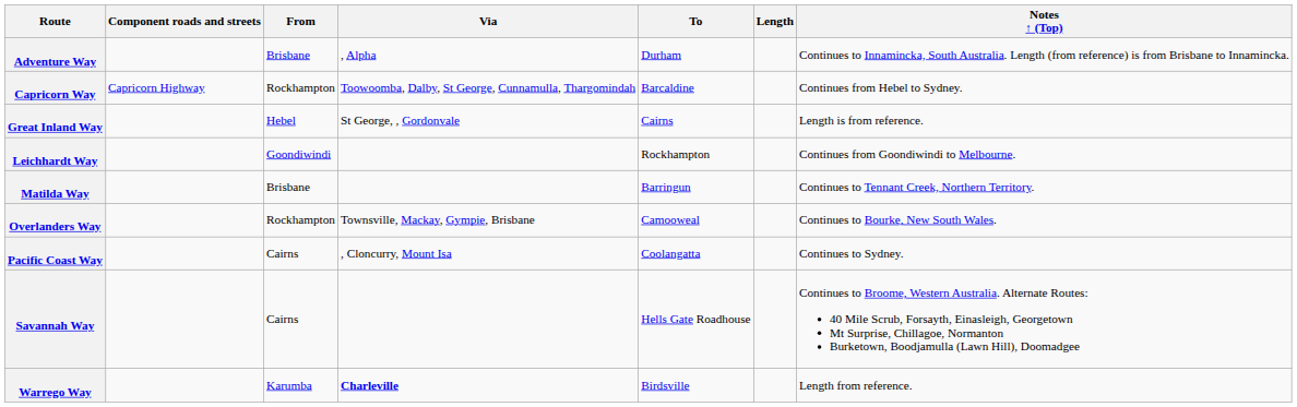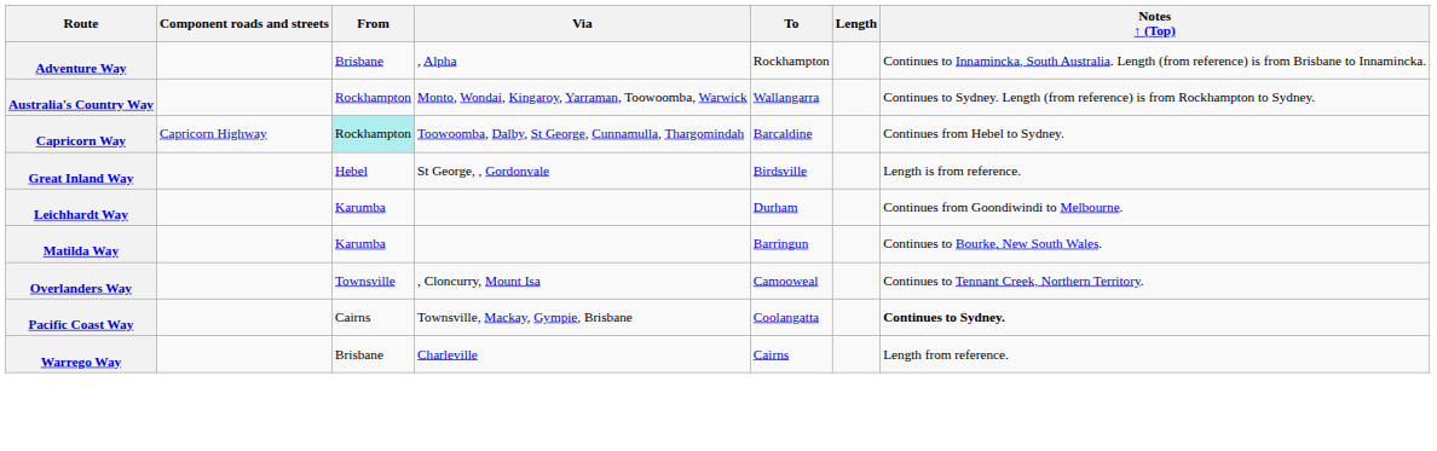Adventure Way | To: Durham -> Rockhampton
+ row: Australia's Country Way | Rockhampton | Monto, Wondai, Kingaroy, Yarraman, Toowoomba, Warwick | Wallangarra | Continues to Sydney. Length (from reference) is from Rockhampton to Sydney.
Capricorn Way | From: no background -> paleturquoise background
Great Inland Way | To: Cairns -> Birdsville
Leichhardt Way | From: Goondiwindi -> Karumba
Leichhardt Way | To: Rockhampton -> Durham
Matilda Way | From: Brisbane -> Karumba
Matilda Way | Notes ↑ (Top): Continues to Tennant Creek, Northern Territory. -> Continues to Bourke, New South Wales.
Overlanders Way | From: Rockhampton -> Townsville
Overlanders Way | Via: Townsville, Mackay, Gympie, Brisbane -> , Cloncurry, Mount Isa
Overlanders Way | Notes ↑ (Top): Continues to Bourke, New South Wales. -> Continues to Tennant Creek, Northern Territory.
Pacific Coast Way | Via: , Cloncurry, Mount Isa -> Townsville, Mackay, Gympie, Brisbane
Pacific Coast Way | Notes ↑ (Top): normal -> bold
- row: Savannah Way | Cairns | Hells Gate Roadhouse | Continues to Broome, Western Australia. Alternate Routes: 40 Mile Scrub, Forsayth, Einasleigh, Georgetown Mt Surprise, Chillagoe, Normanton Burketown, Boodjamulla (Lawn Hill), Doomadgee
Warrego Way | From: Karumba -> Brisbane
Warrego Way | Via: bold -> normal
Warrego Way | To: Birdsville -> Cairns
